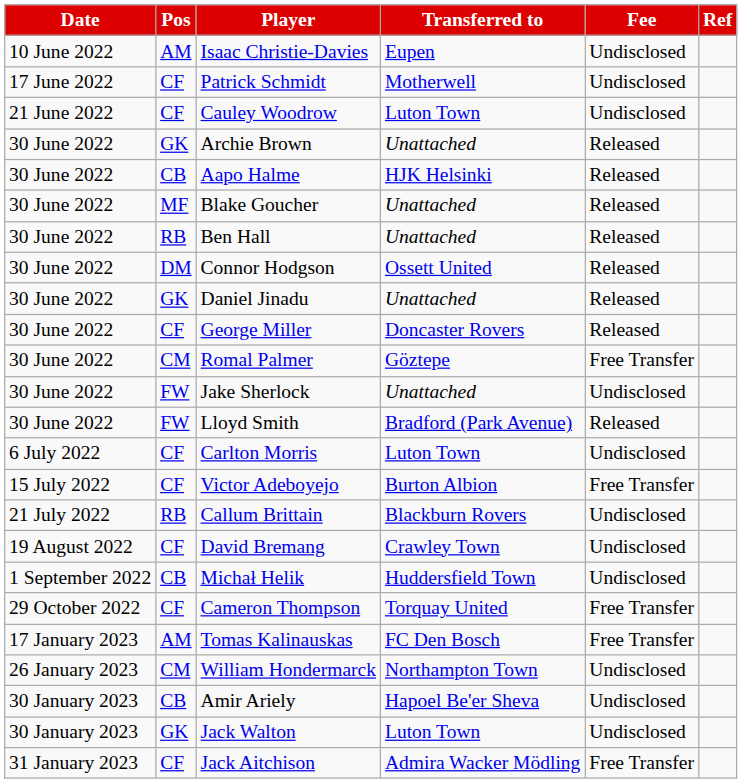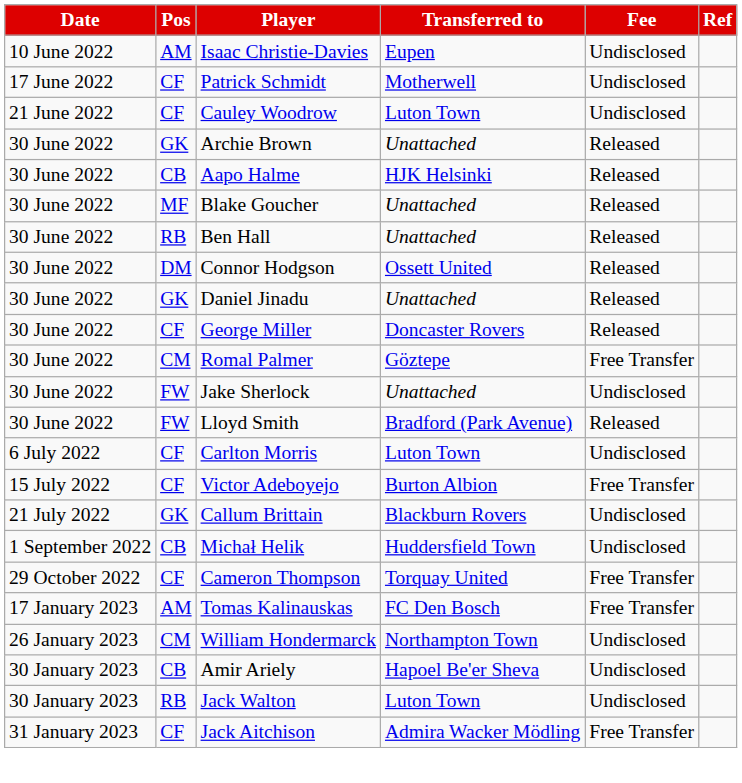Callum Brittain | Pos: RB -> GK
- row: 19 August 2022 | CF | David Bremang | Crawley Town | Undisclosed
Jack Walton | Pos: GK -> RB
